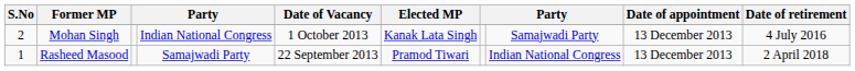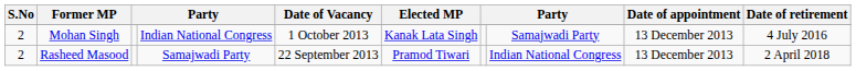Rasheed Masood | S.No: 1 -> 2
